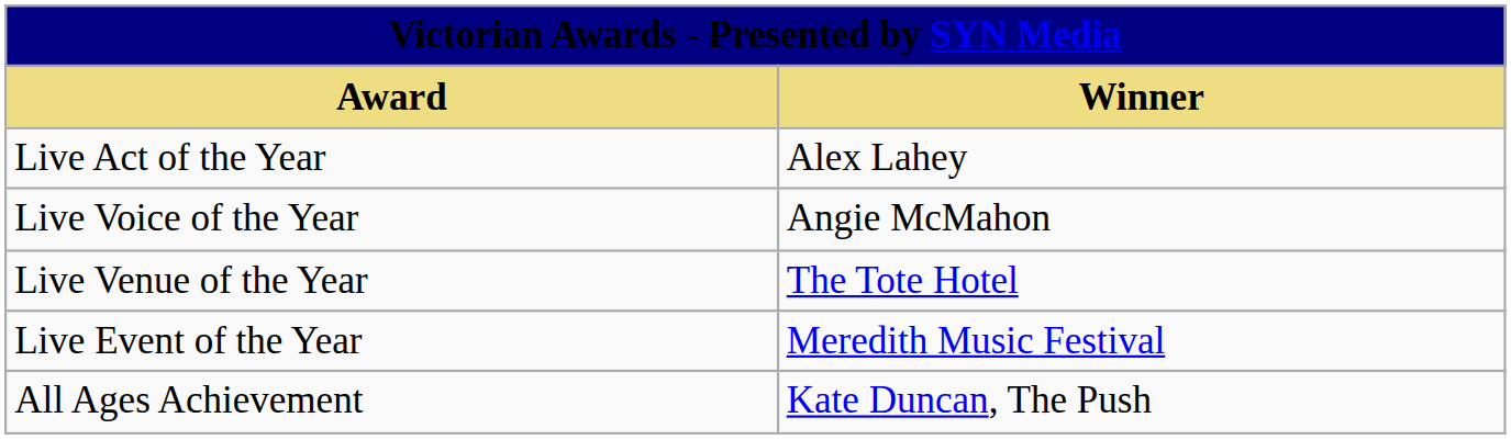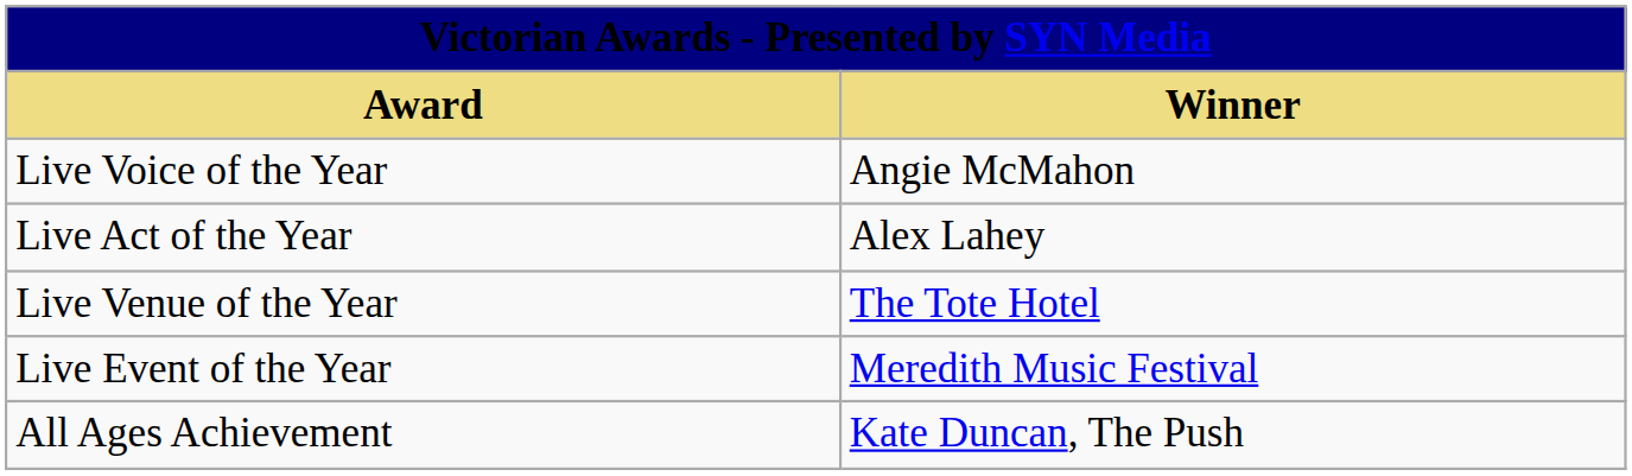rows swapped: Live Act of the Year <-> Live Voice of the Year
